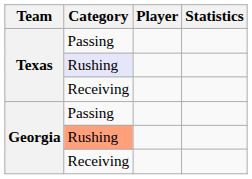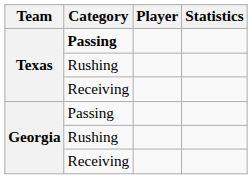Texas / Passing | Category: normal -> bold
Texas / Rushing | Category: lavender background -> no background
Georgia / Rushing | Category: lightsalmon background -> no background
